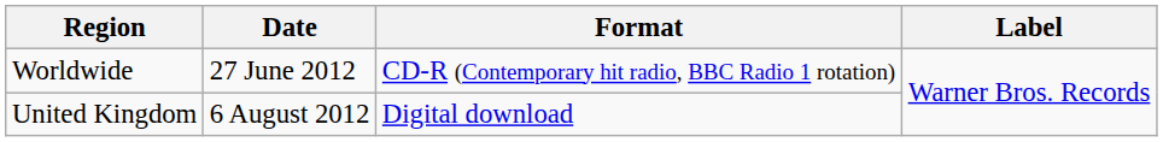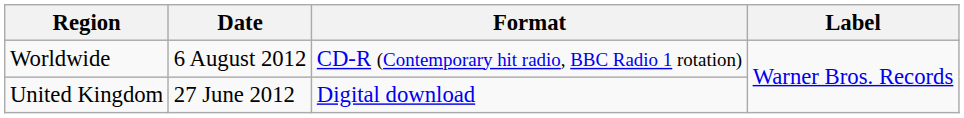Worldwide | Date: 27 June 2012 -> 6 August 2012
United Kingdom | Date: 6 August 2012 -> 27 June 2012
